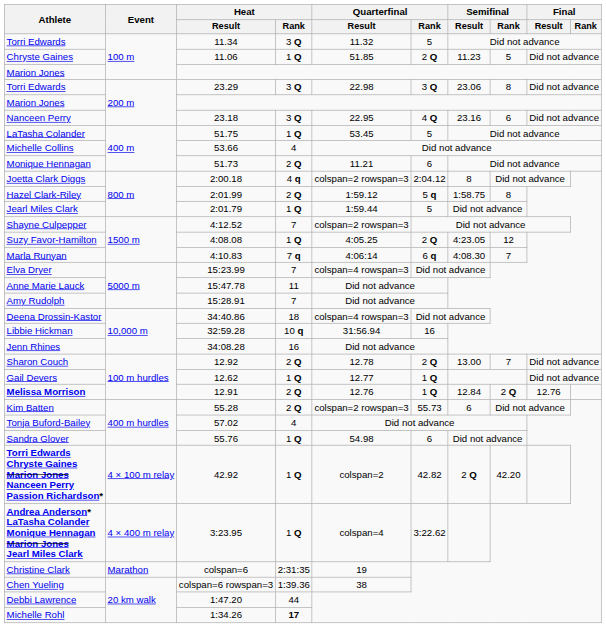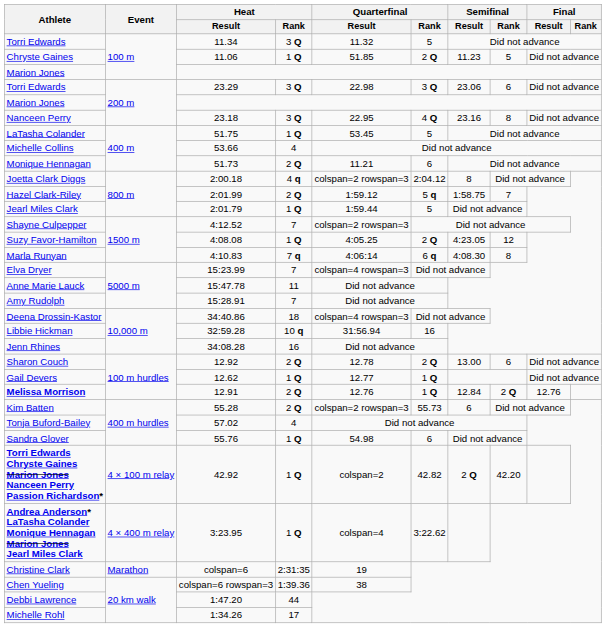Torri Edwards / 200 m | Semifinal / Rank: 8 -> 6
Nanceen Perry | Semifinal / Rank: 6 -> 8
Hazel Clark-Riley | Semifinal / Rank: 8 -> 7
Marla Runyan | Semifinal / Rank: 7 -> 8
Sharon Couch | Semifinal / Rank: 7 -> 6
Michelle Rohl | Heat / Rank: bold -> normal
